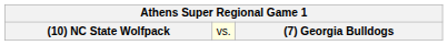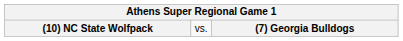(10) NC State Wolfpack | column 2: lightyellow background -> no background
